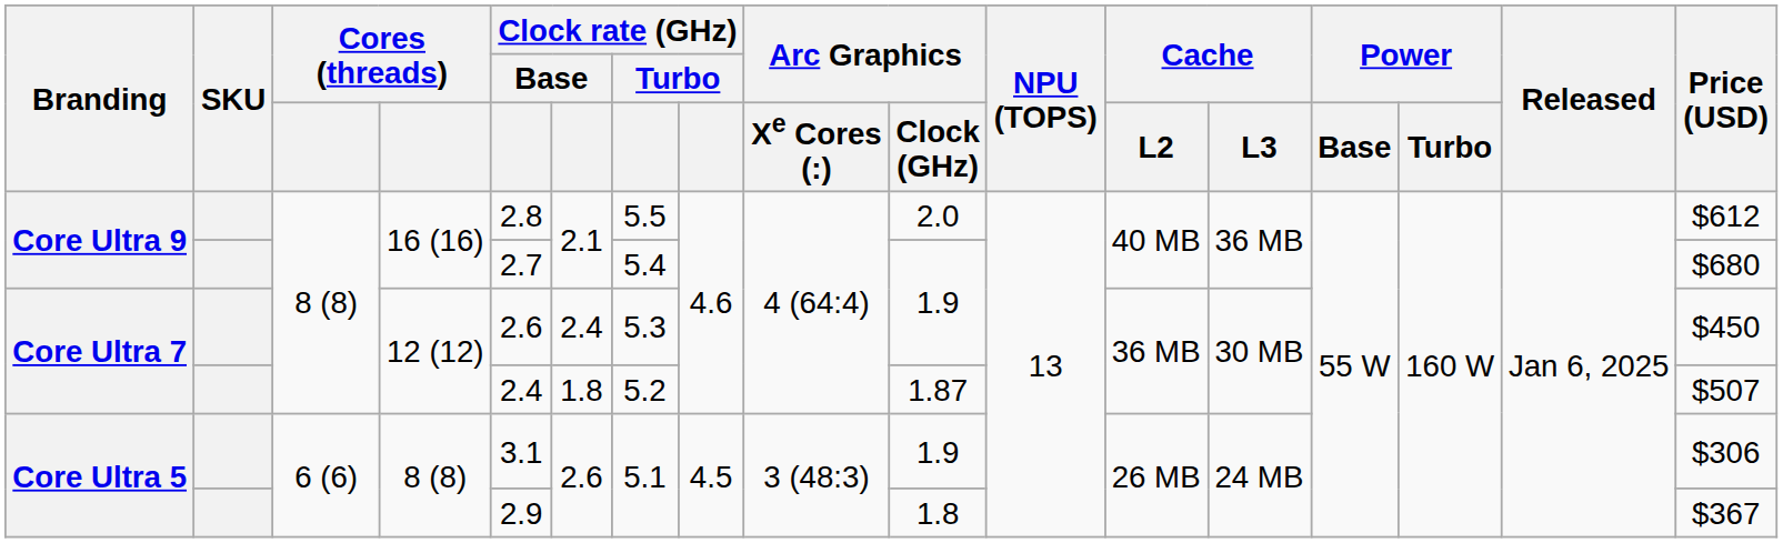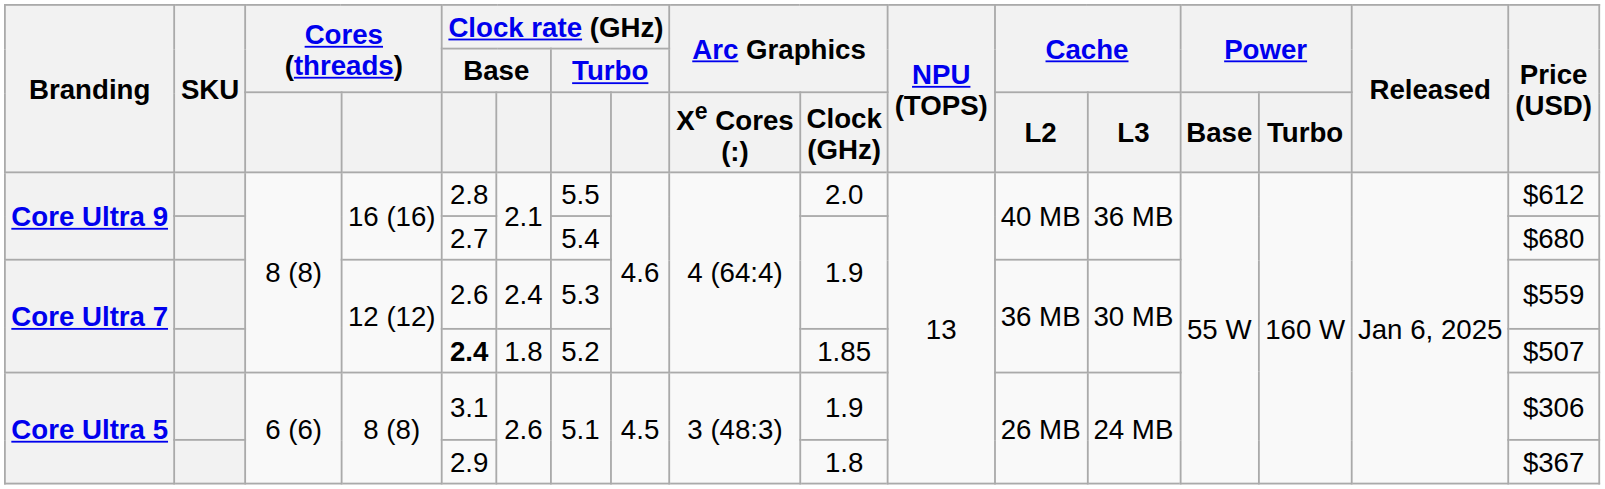row 6 | Price (USD): $450 -> $559
row 7 | column 5: normal -> bold
row 7 | Arc Graphics / Clock (GHz): 1.87 -> 1.85
